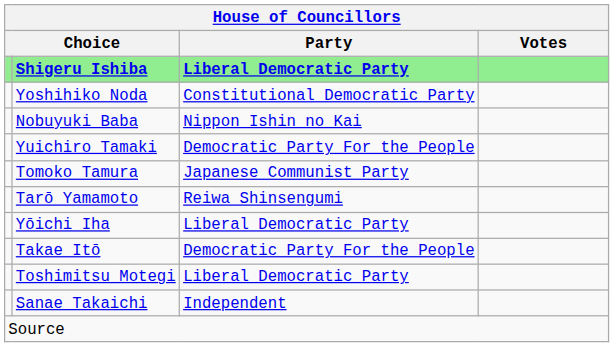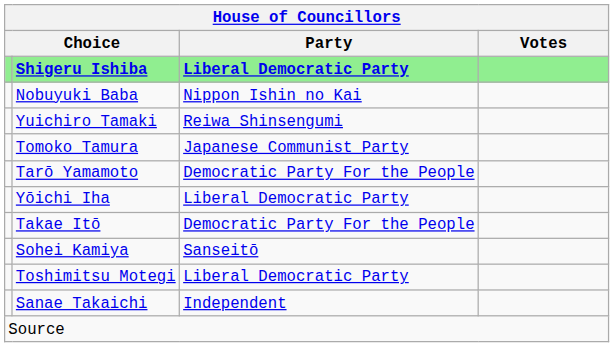- row: Yoshihiko Noda | Constitutional Democratic Party
Yuichiro Tamaki | Party: Democratic Party For the People -> Reiwa Shinsengumi
Tarō Yamamoto | Party: Reiwa Shinsengumi -> Democratic Party For the People
+ row: Sohei Kamiya | Sanseitō
